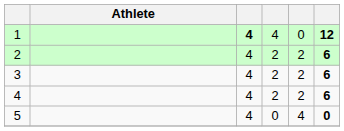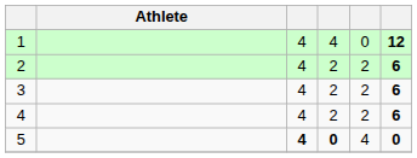1 | column 3: bold -> normal
5 | column 3: normal -> bold
5 | column 4: normal -> bold
